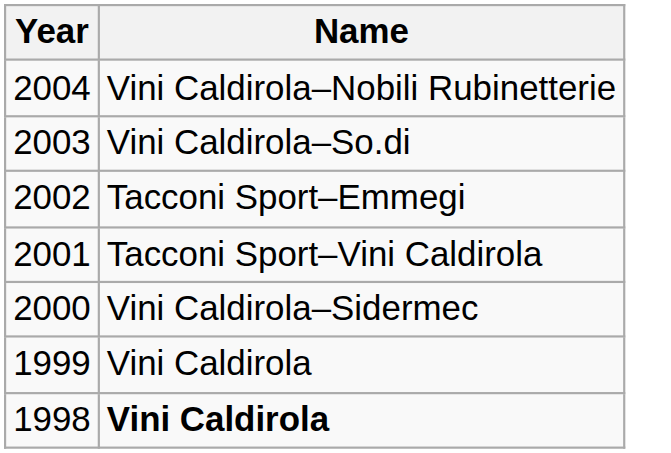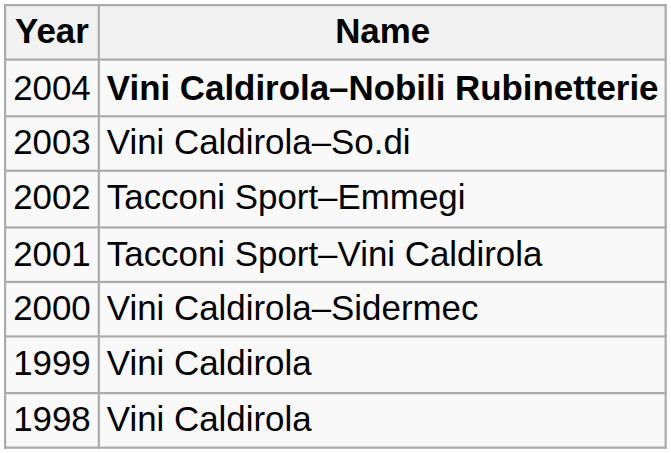2004 | Name: normal -> bold
1998 | Name: bold -> normal
